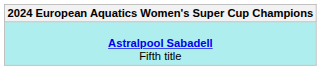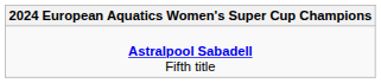row 2 | column 1: paleturquoise background -> no background
